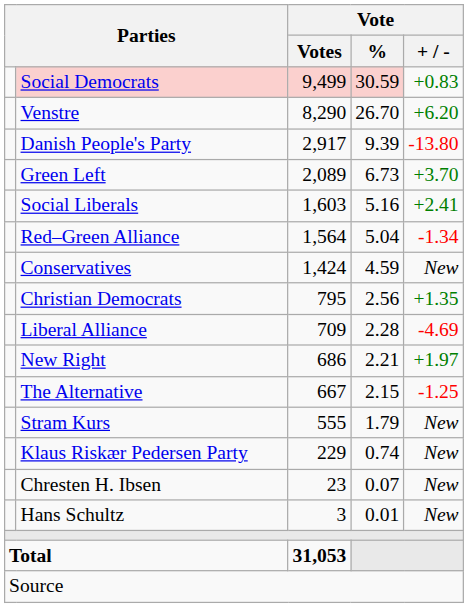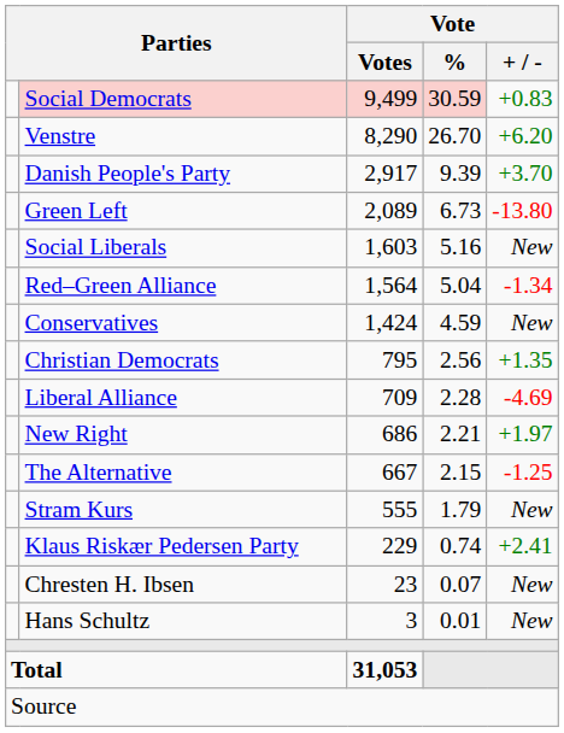Danish People's Party | Vote / + / -: -13.80 -> +3.70
Green Left | Vote / + / -: +3.70 -> -13.80
Social Liberals | Vote / + / -: +2.41 -> New
Klaus Riskær Pedersen Party | Vote / + / -: New -> +2.41
